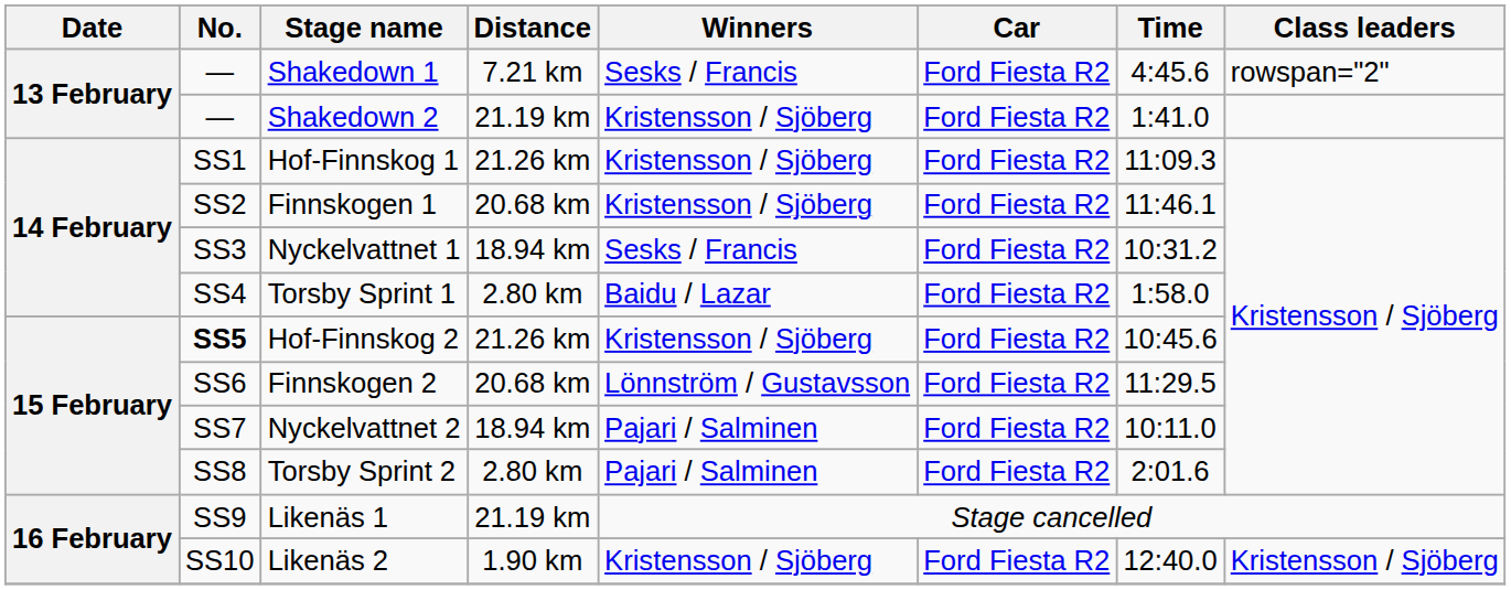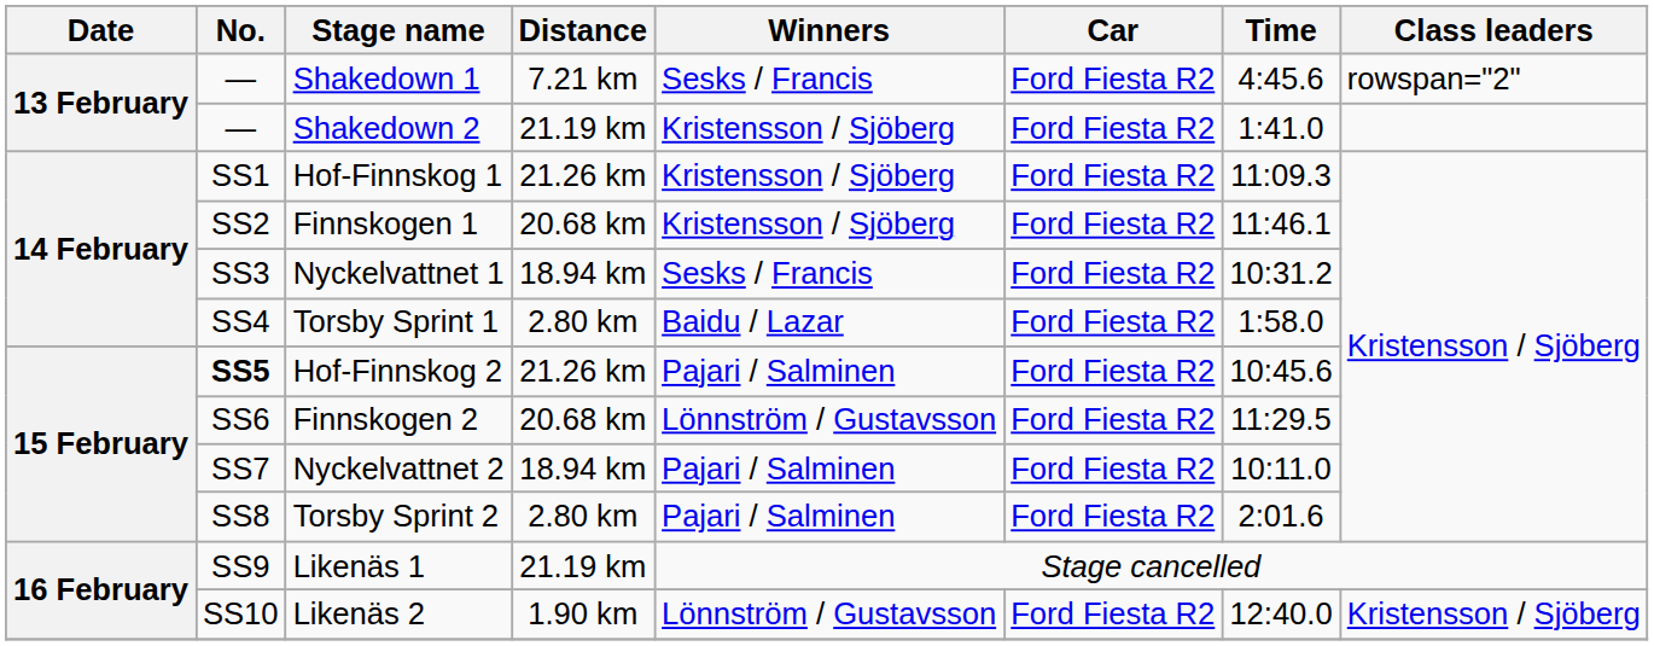Hof-Finnskog 2 | Winners: Kristensson / Sjöberg -> Pajari / Salminen
Likenäs 2 | Winners: Kristensson / Sjöberg -> Lönnström / Gustavsson
